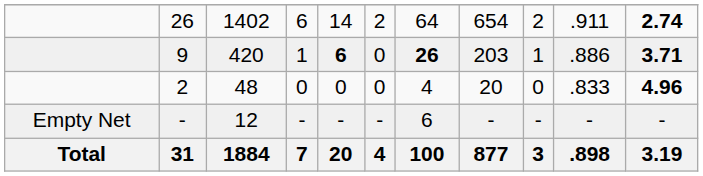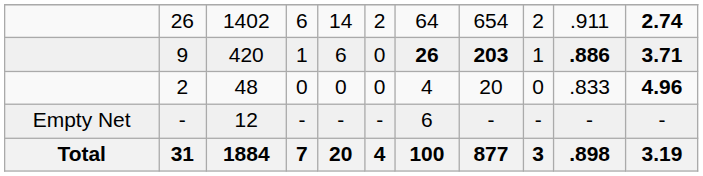9 | column 5: bold -> normal
9 | column 8: normal -> bold
9 | column 10: normal -> bold
